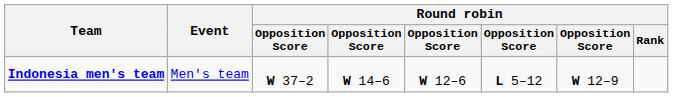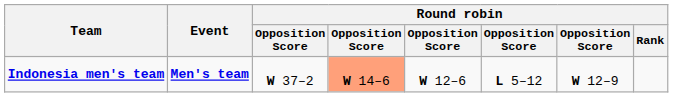Indonesia men's team | Event: normal -> bold
Indonesia men's team | column 4: no background -> lightsalmon background
